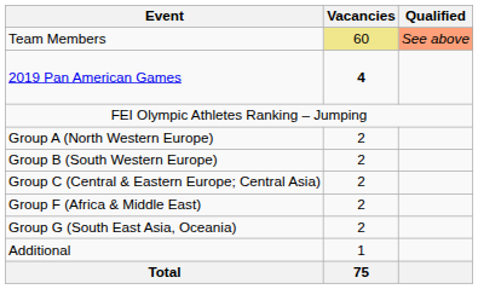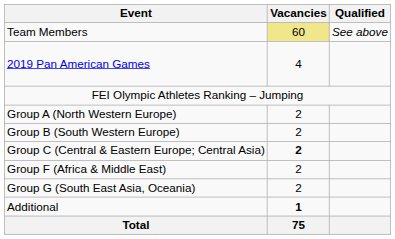Team Members | Qualified: lightsalmon background -> no background
2019 Pan American Games | Vacancies: bold -> normal
Group C (Central & Eastern Europe; Central Asia) | Vacancies: normal -> bold
Additional | Vacancies: normal -> bold
